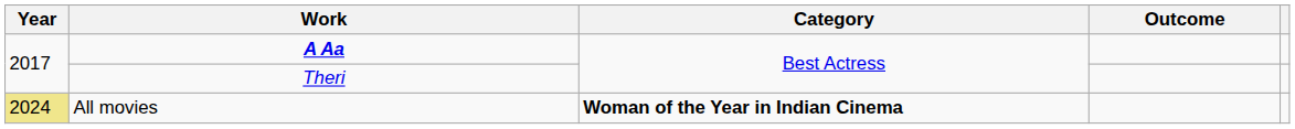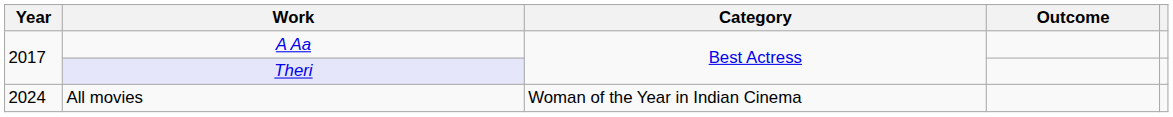A Aa | Work: bold -> normal
Theri | Work: no background -> lavender background
All movies | Year: khaki background -> no background
All movies | Category: bold -> normal
